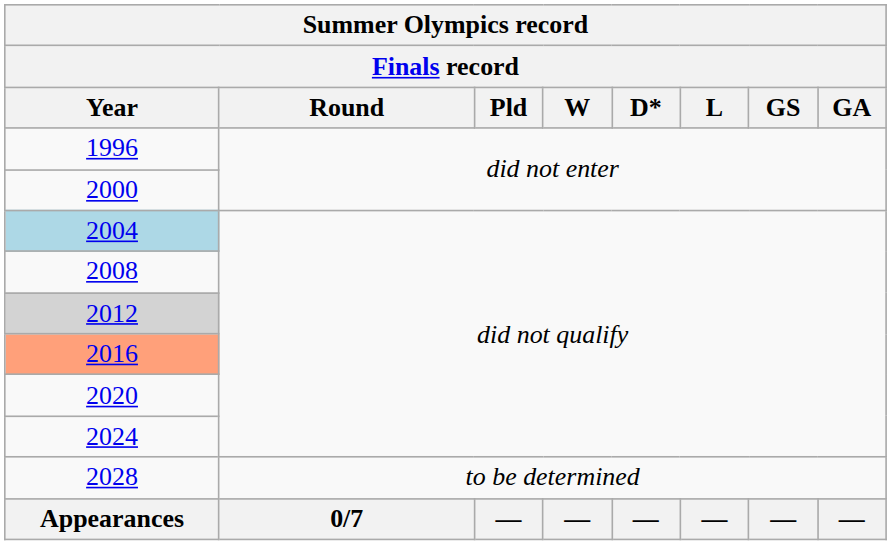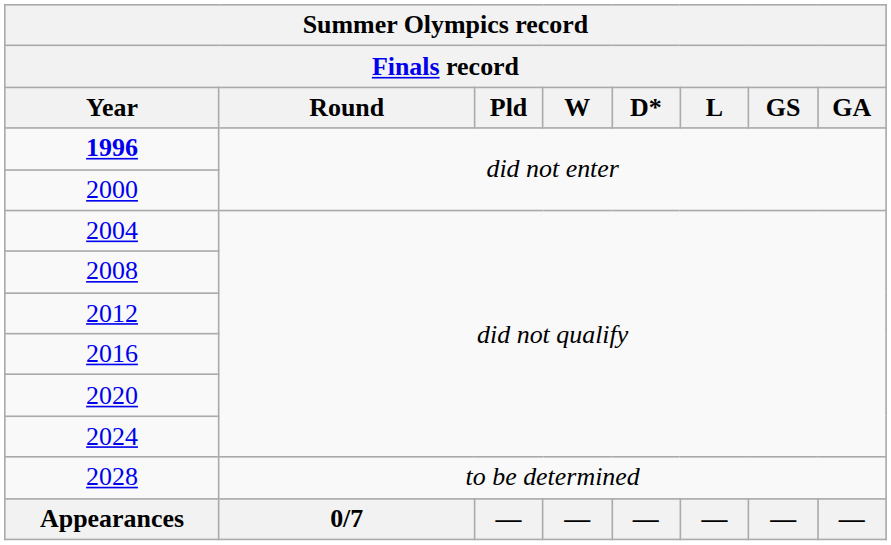1996 | Year: normal -> bold
2004 | Year: lightblue background -> no background
2012 | Year: lightgrey background -> no background
2016 | Year: lightsalmon background -> no background
